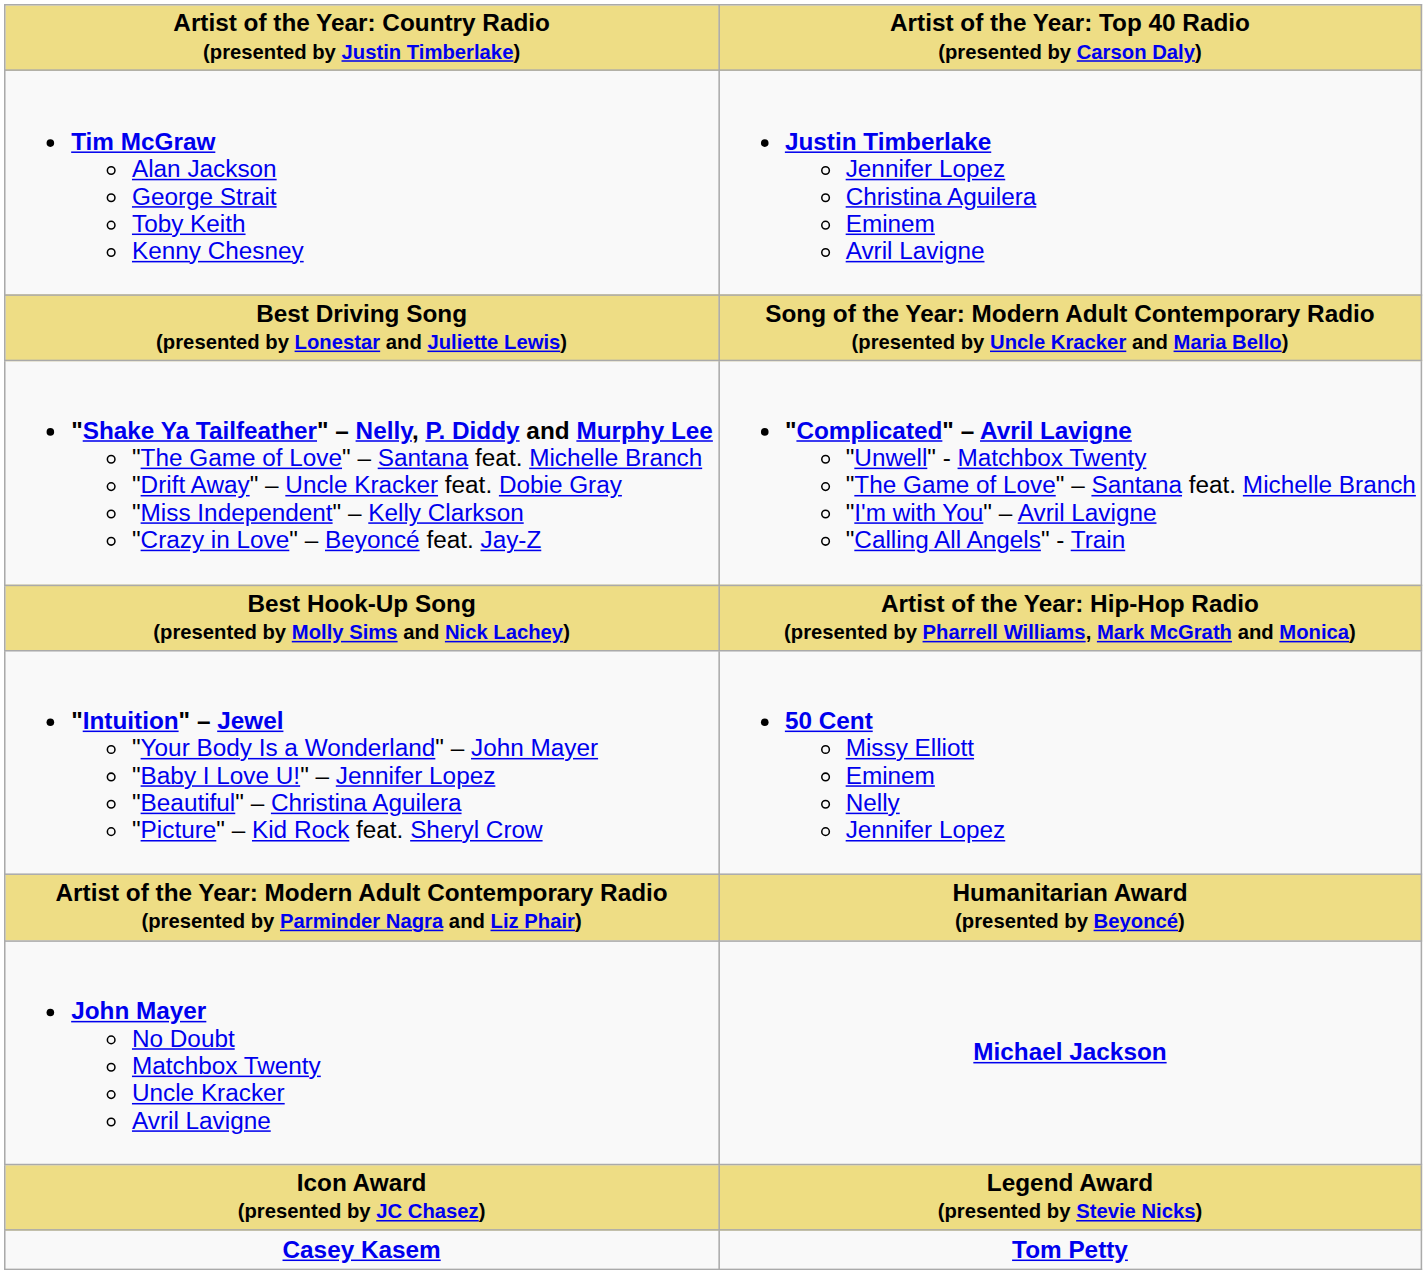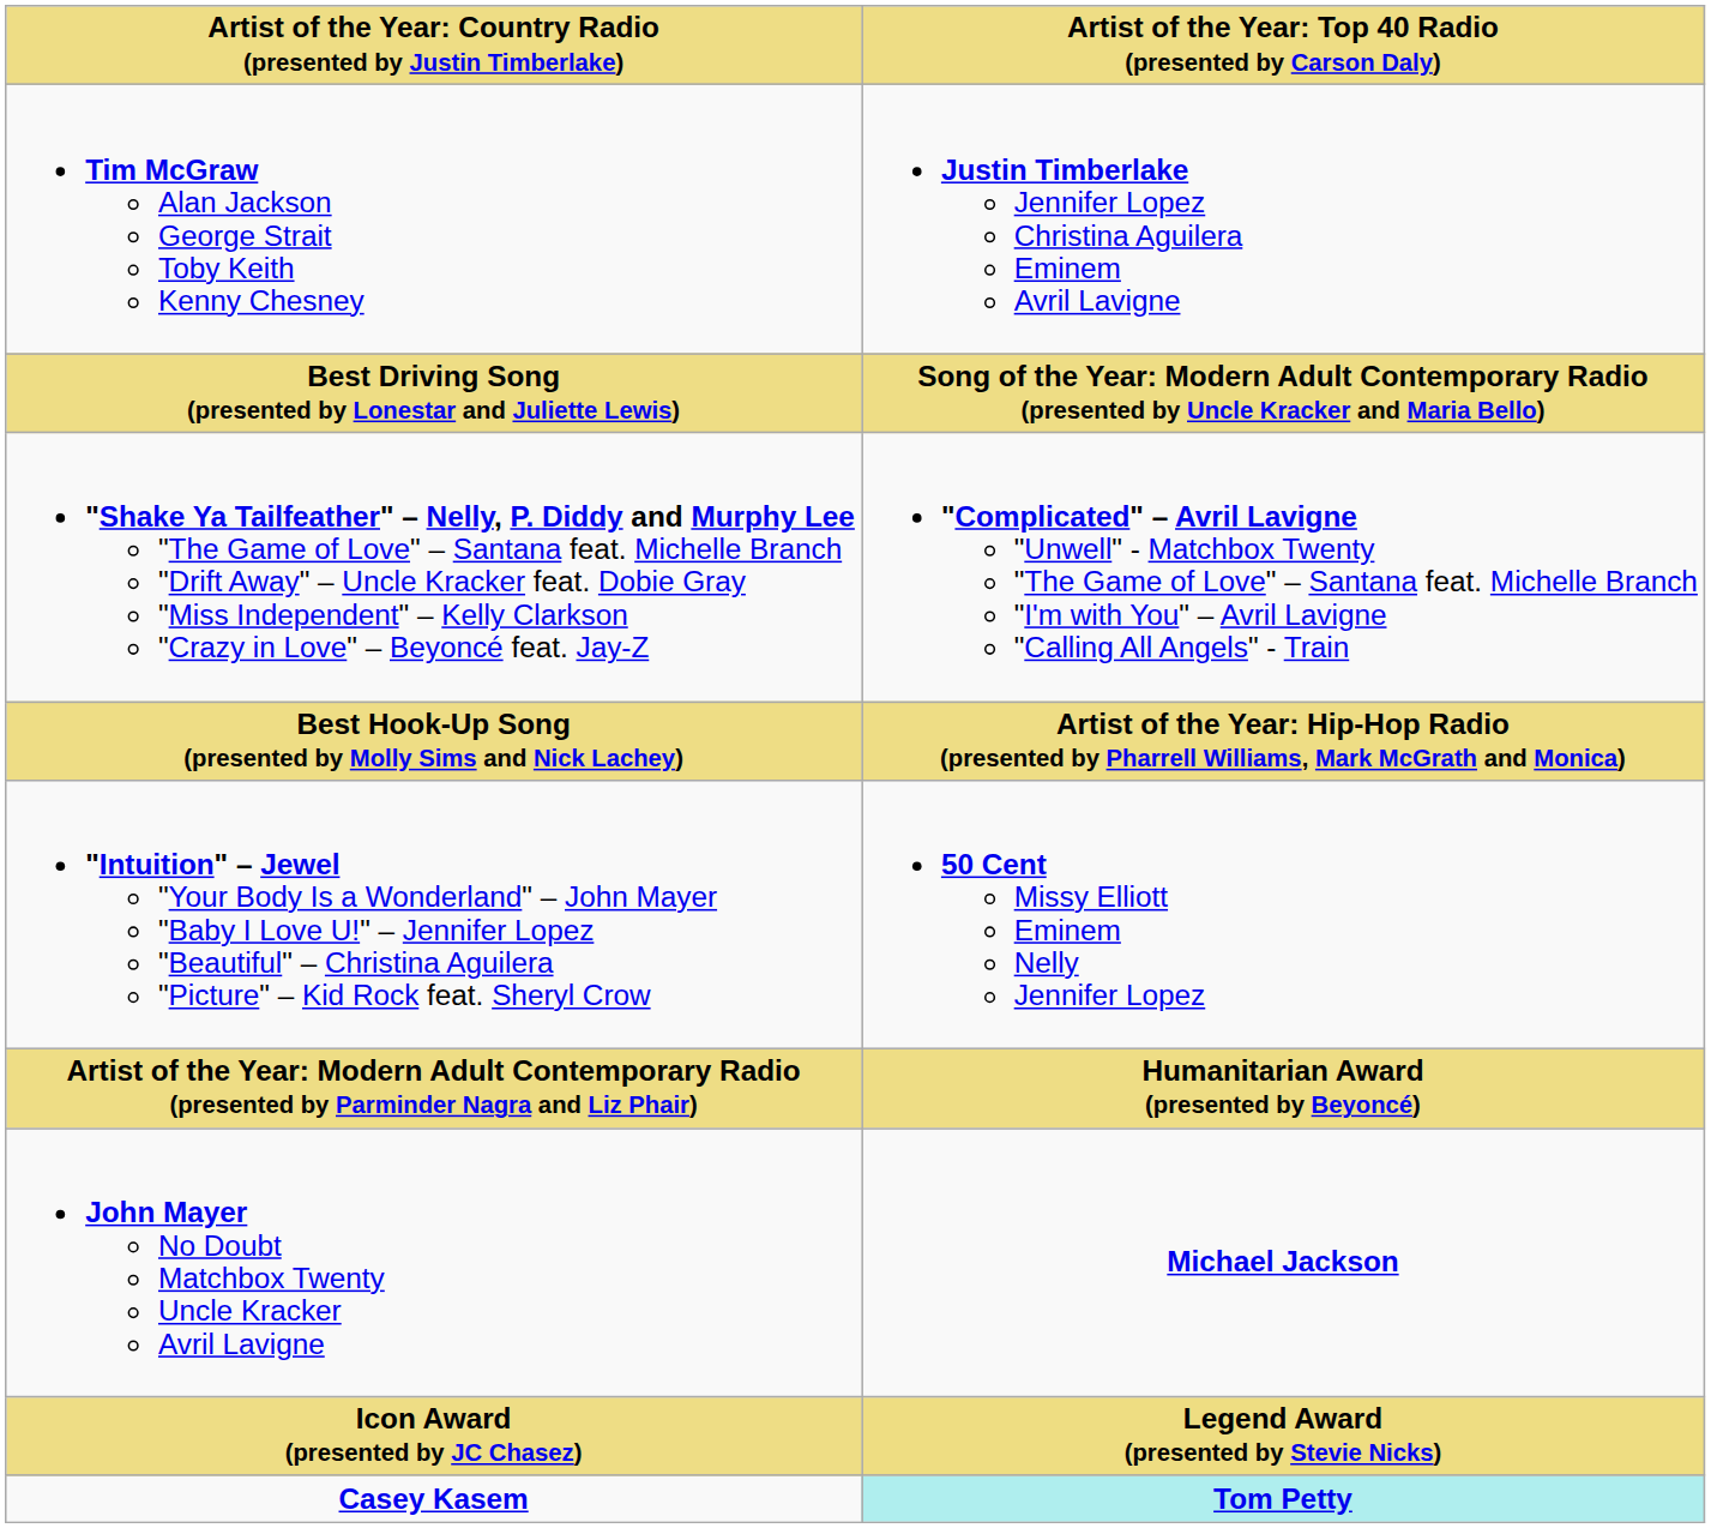Casey Kasem | column 2: no background -> paleturquoise background
